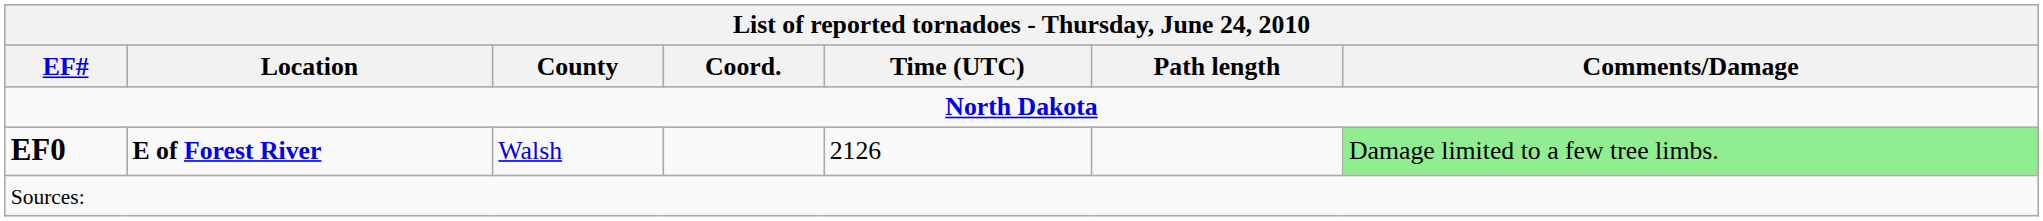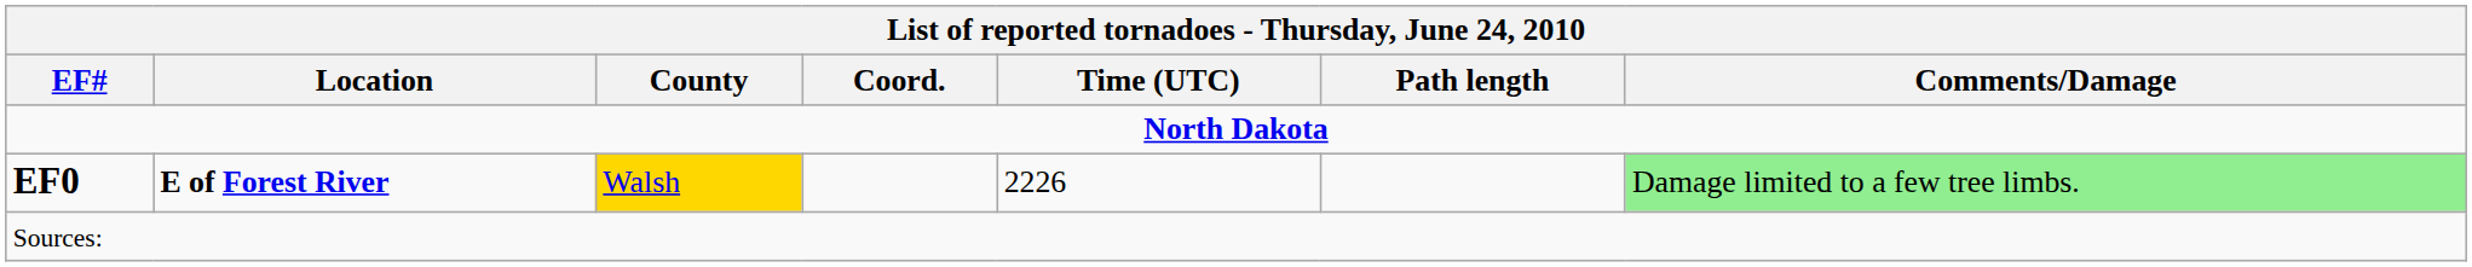EF0 | County: no background -> gold background
EF0 | Time (UTC): 2126 -> 2226
